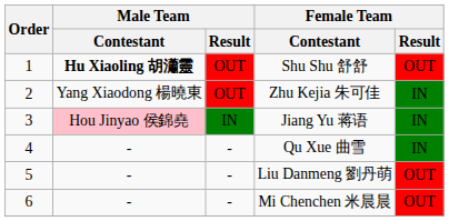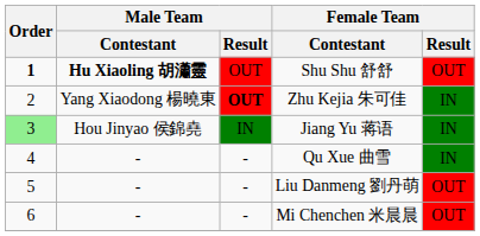Shu Shu 舒舒 | Order: normal -> bold
Zhu Kejia 朱可佳 | Male Team / Result: normal -> bold
Jiang Yu 蒋语 | Order: no background -> lightgreen background
Jiang Yu 蒋语 | Male Team / Contestant: pink background -> no background
